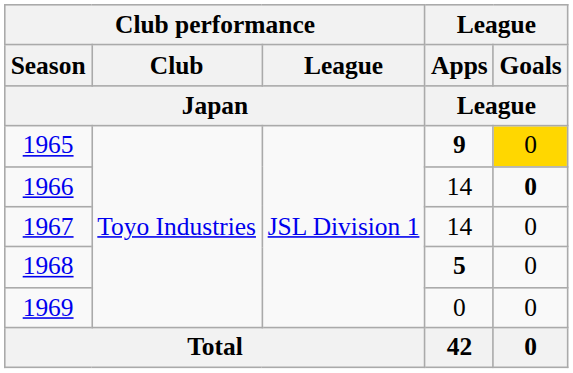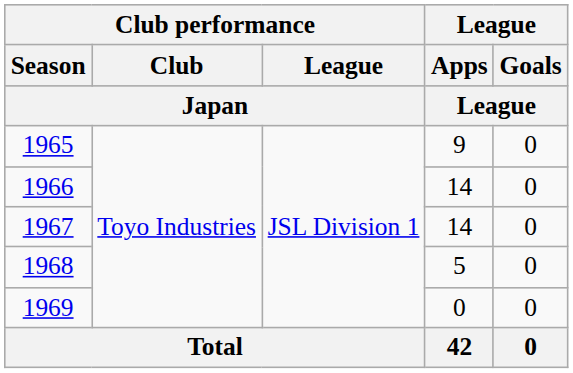1965 | League / Apps / League: bold -> normal
1965 | League / Goals / League: gold background -> no background
1966 | League / Goals / League: bold -> normal
1968 | League / Apps / League: bold -> normal
